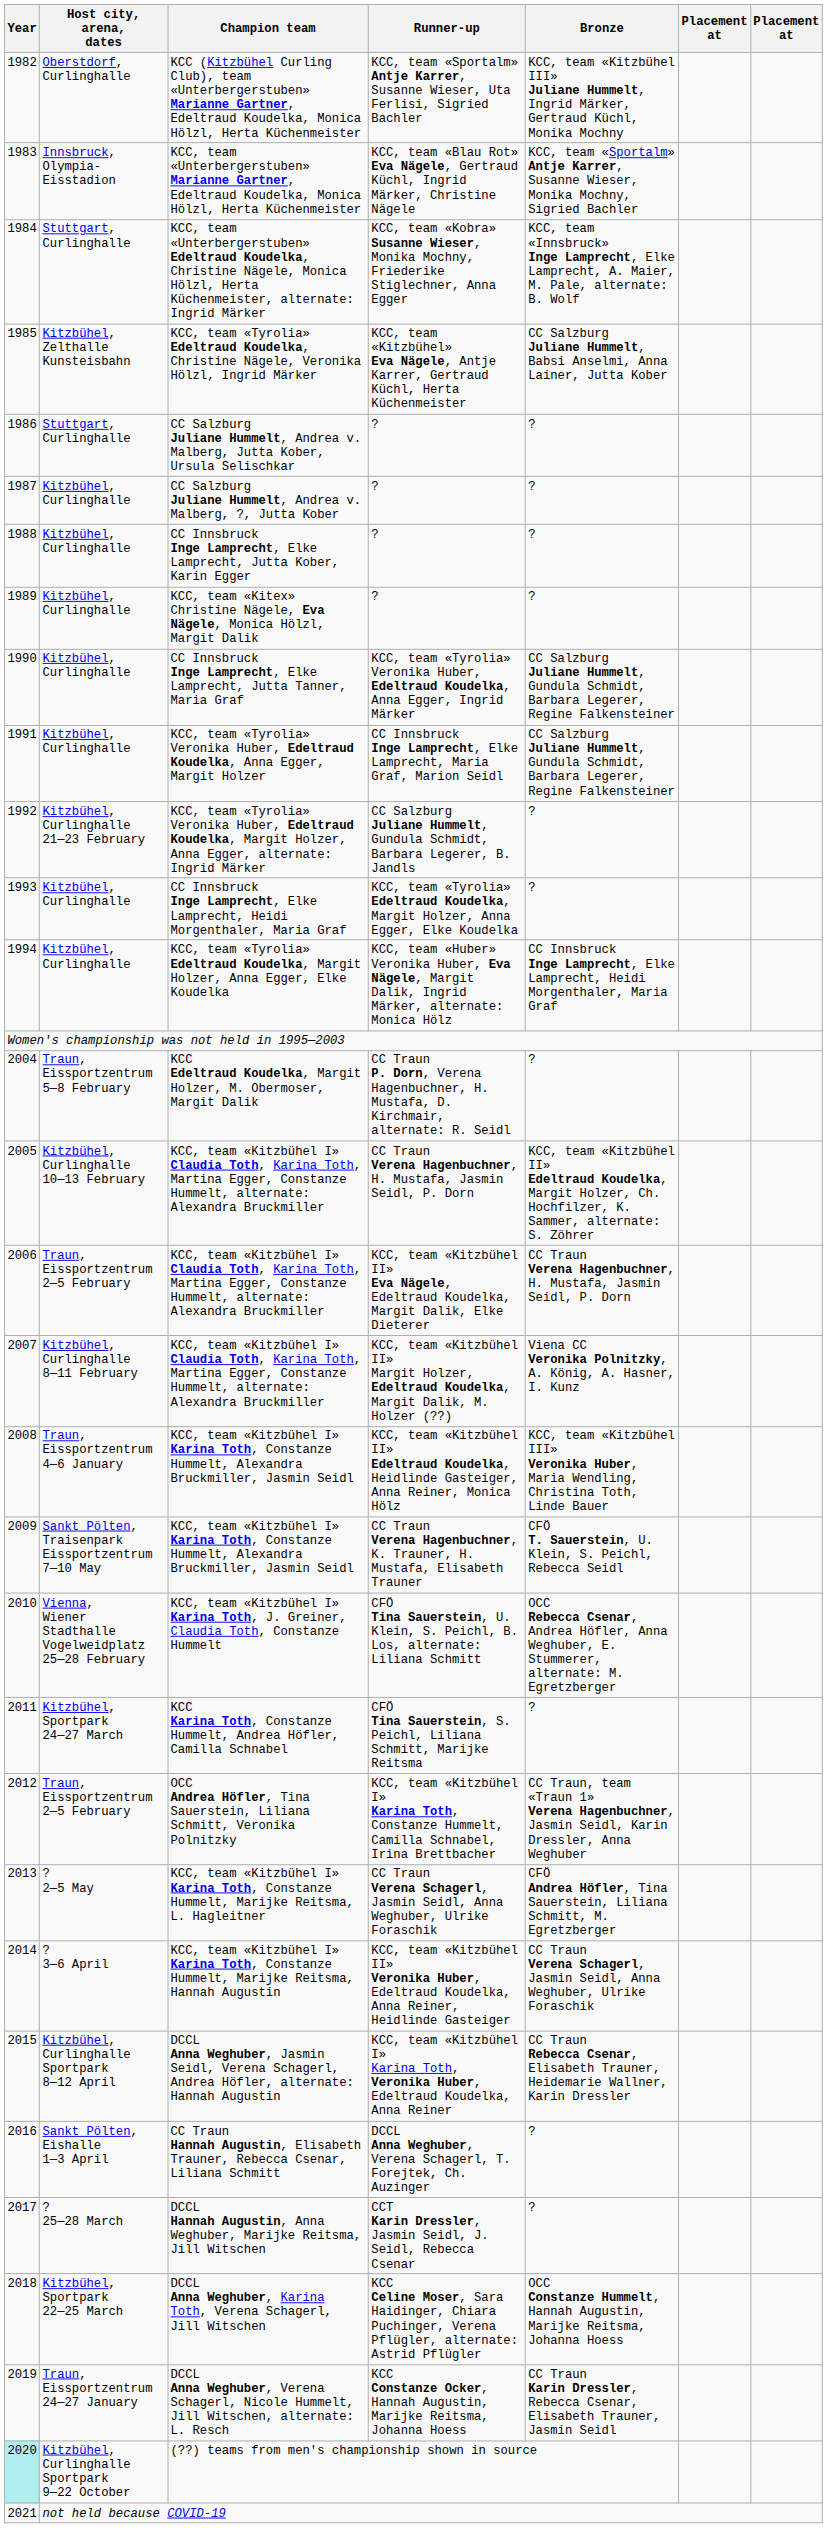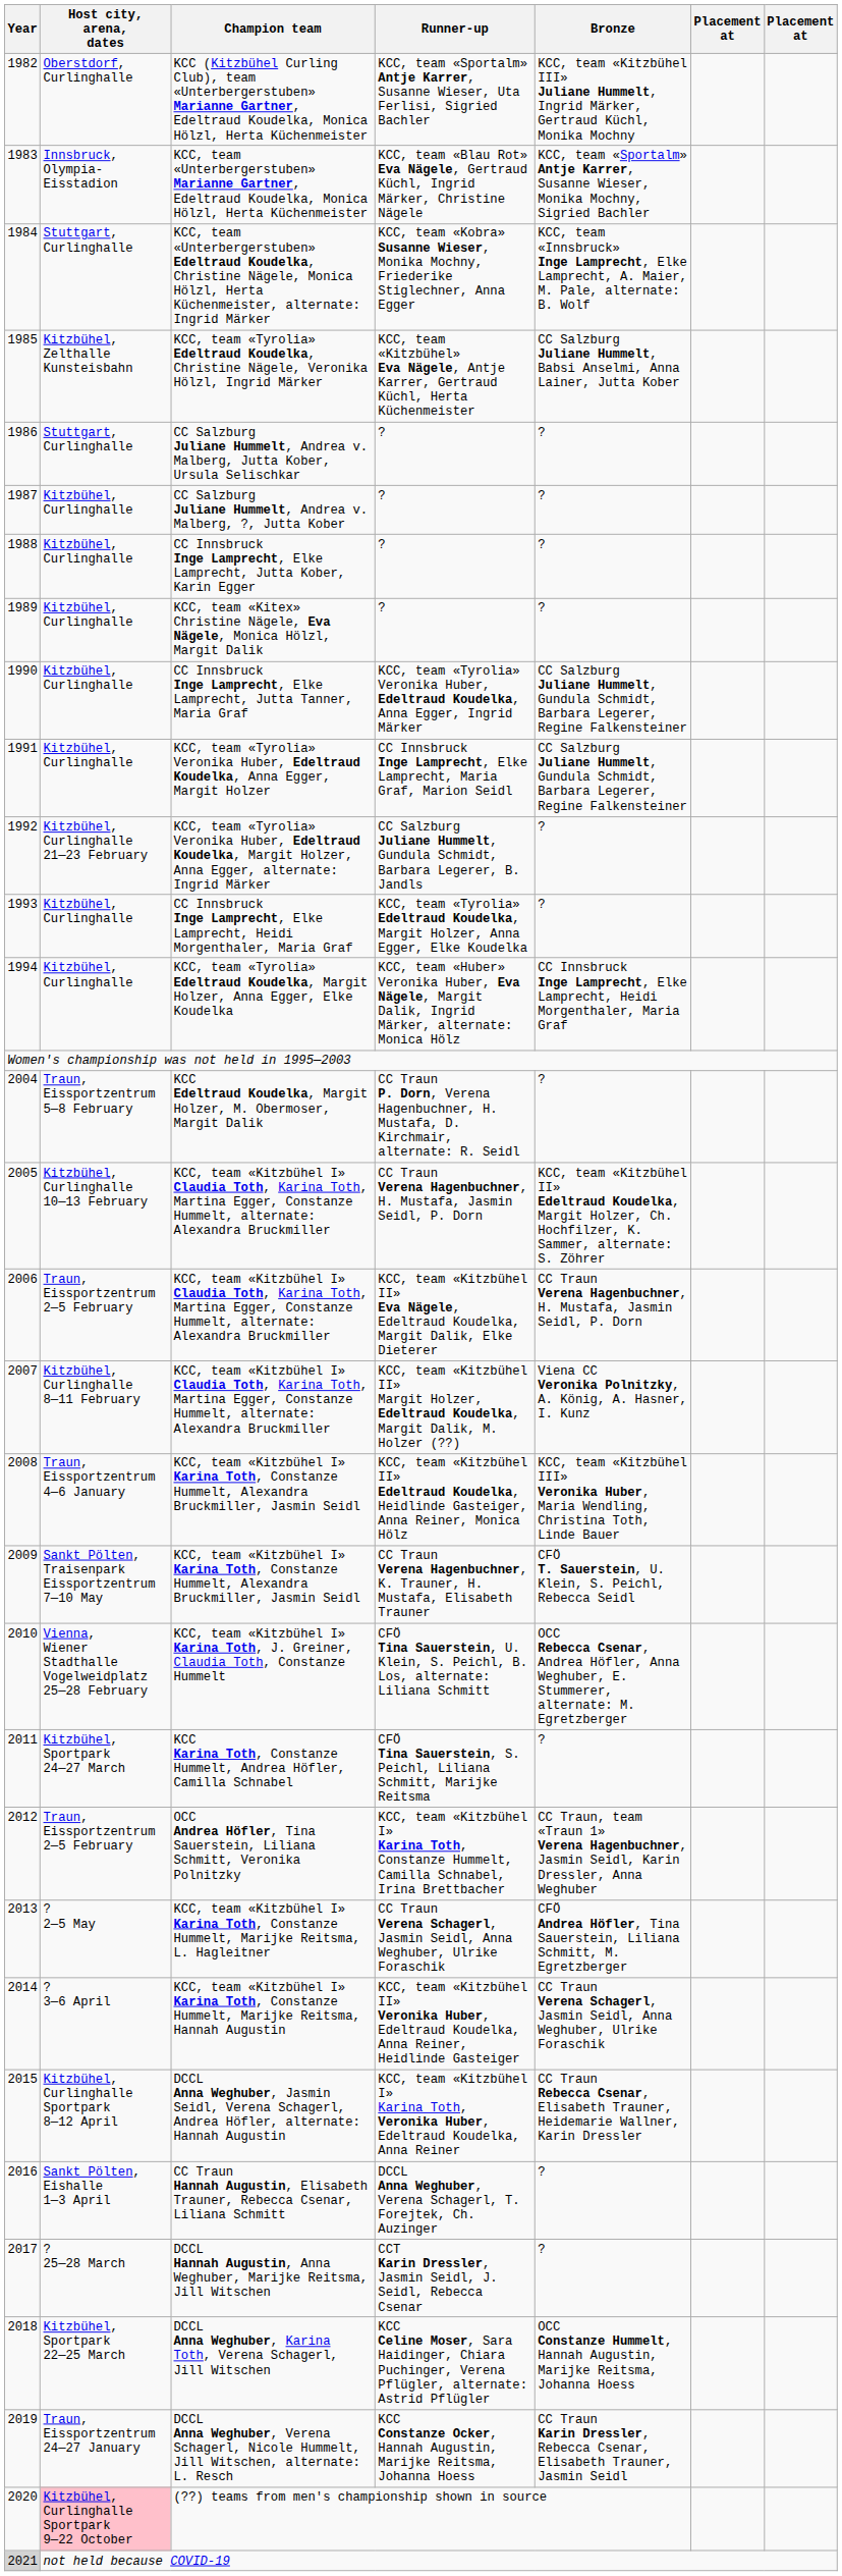(??) teams from men's championship shown in source | Year: paleturquoise background -> no background
(??) teams from men's championship shown in source | Host city, arena, dates: no background -> pink background
not held because COVID-19 | Year: no background -> lightgrey background
